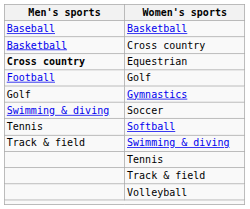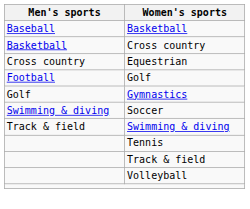Equestrian | Men's sports: bold -> normal
- row: Tennis | Softball
